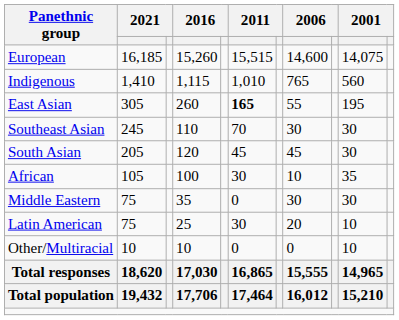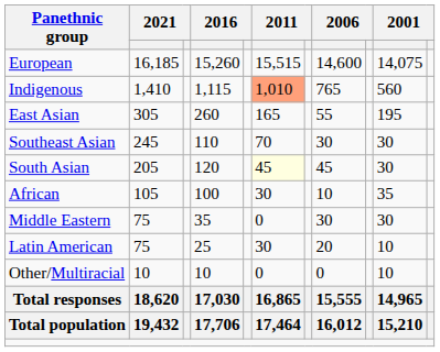Indigenous | column 6: no background -> lightsalmon background
East Asian | column 6: bold -> normal
South Asian | column 6: no background -> lightyellow background
